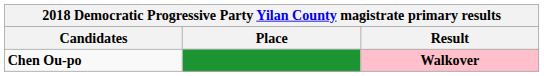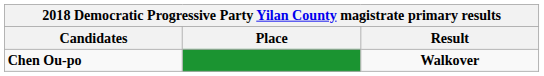Chen Ou-po | Result: pink background -> no background
